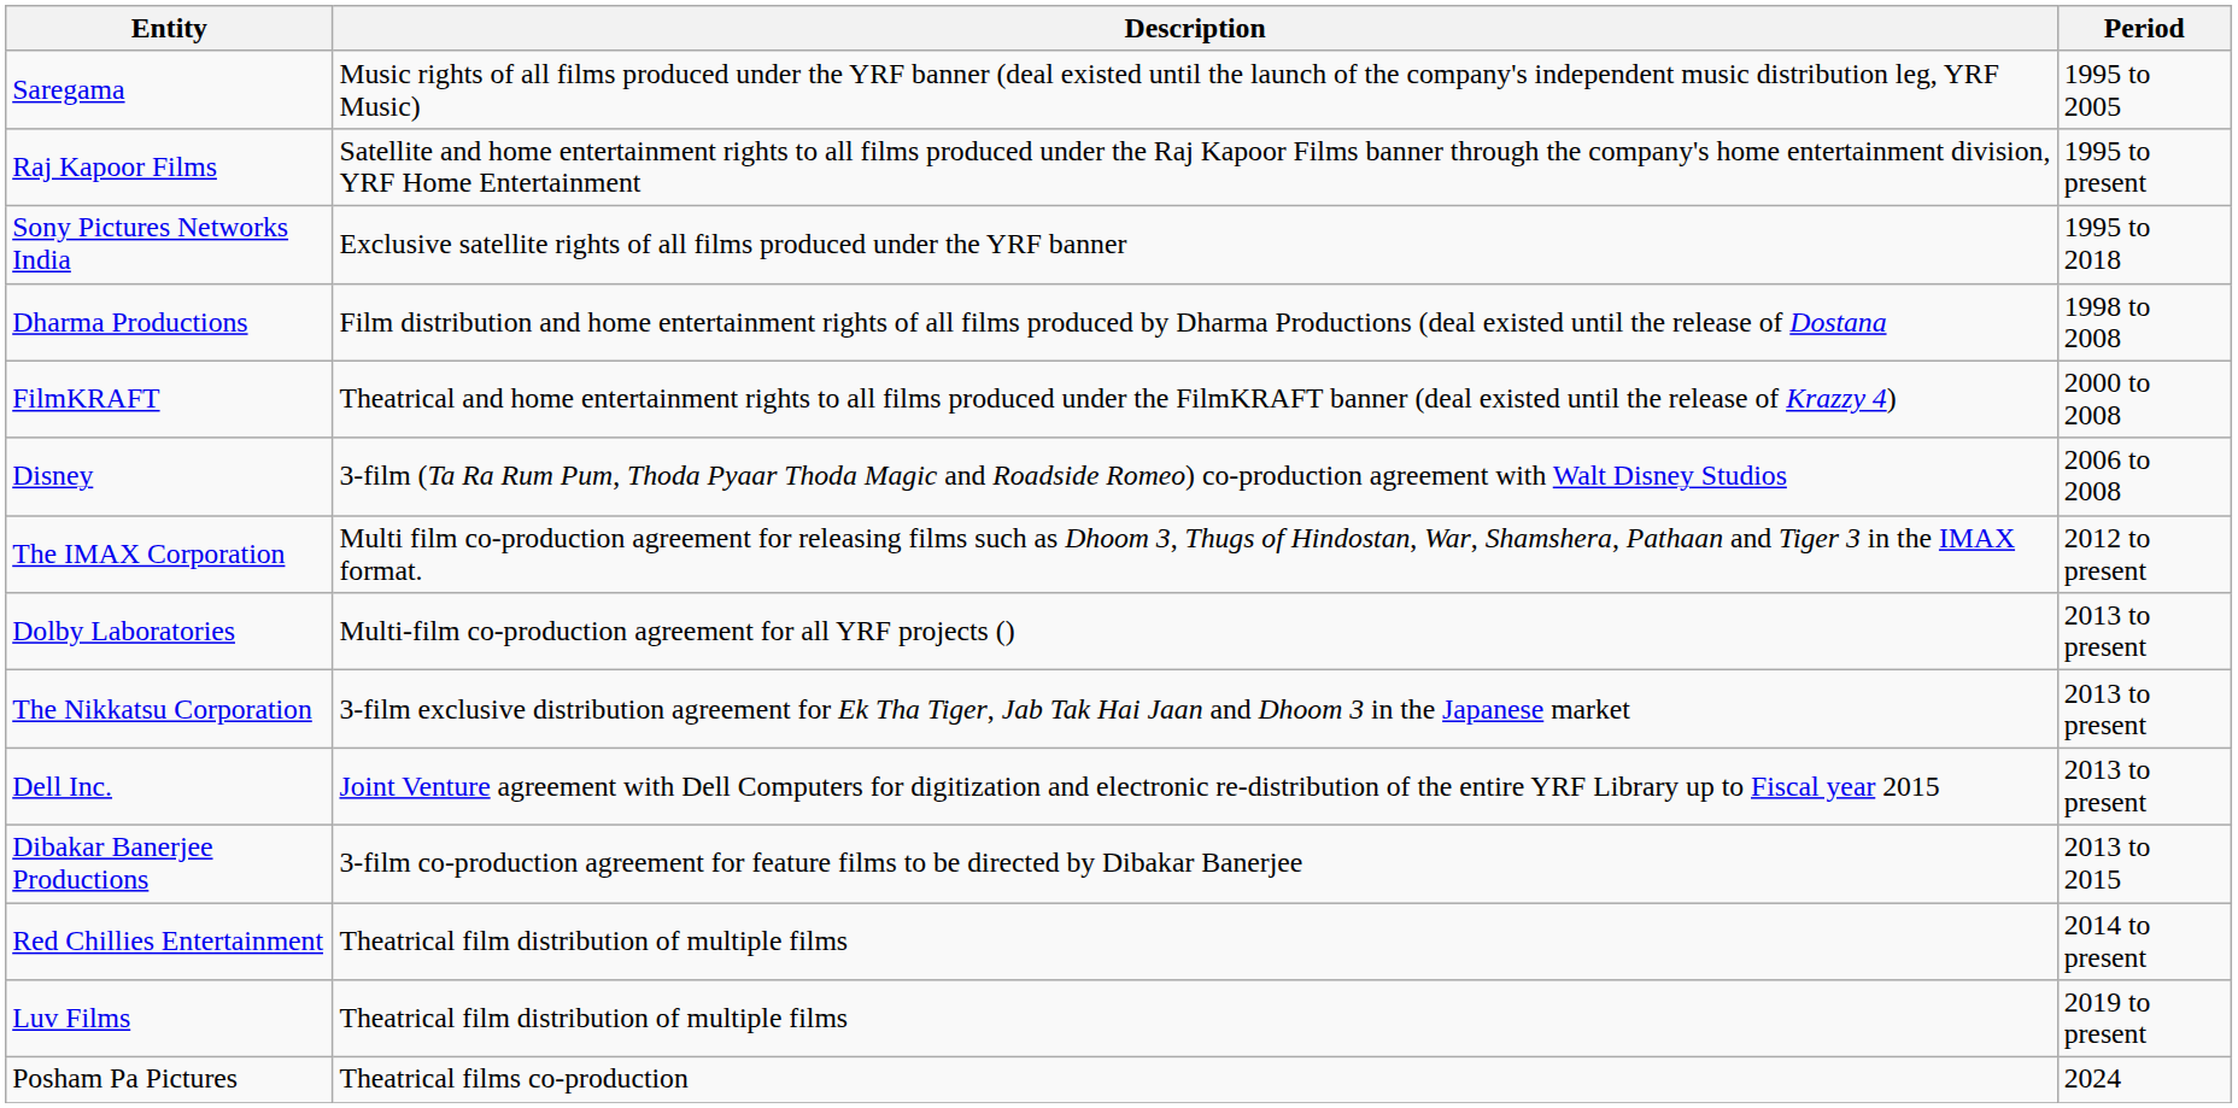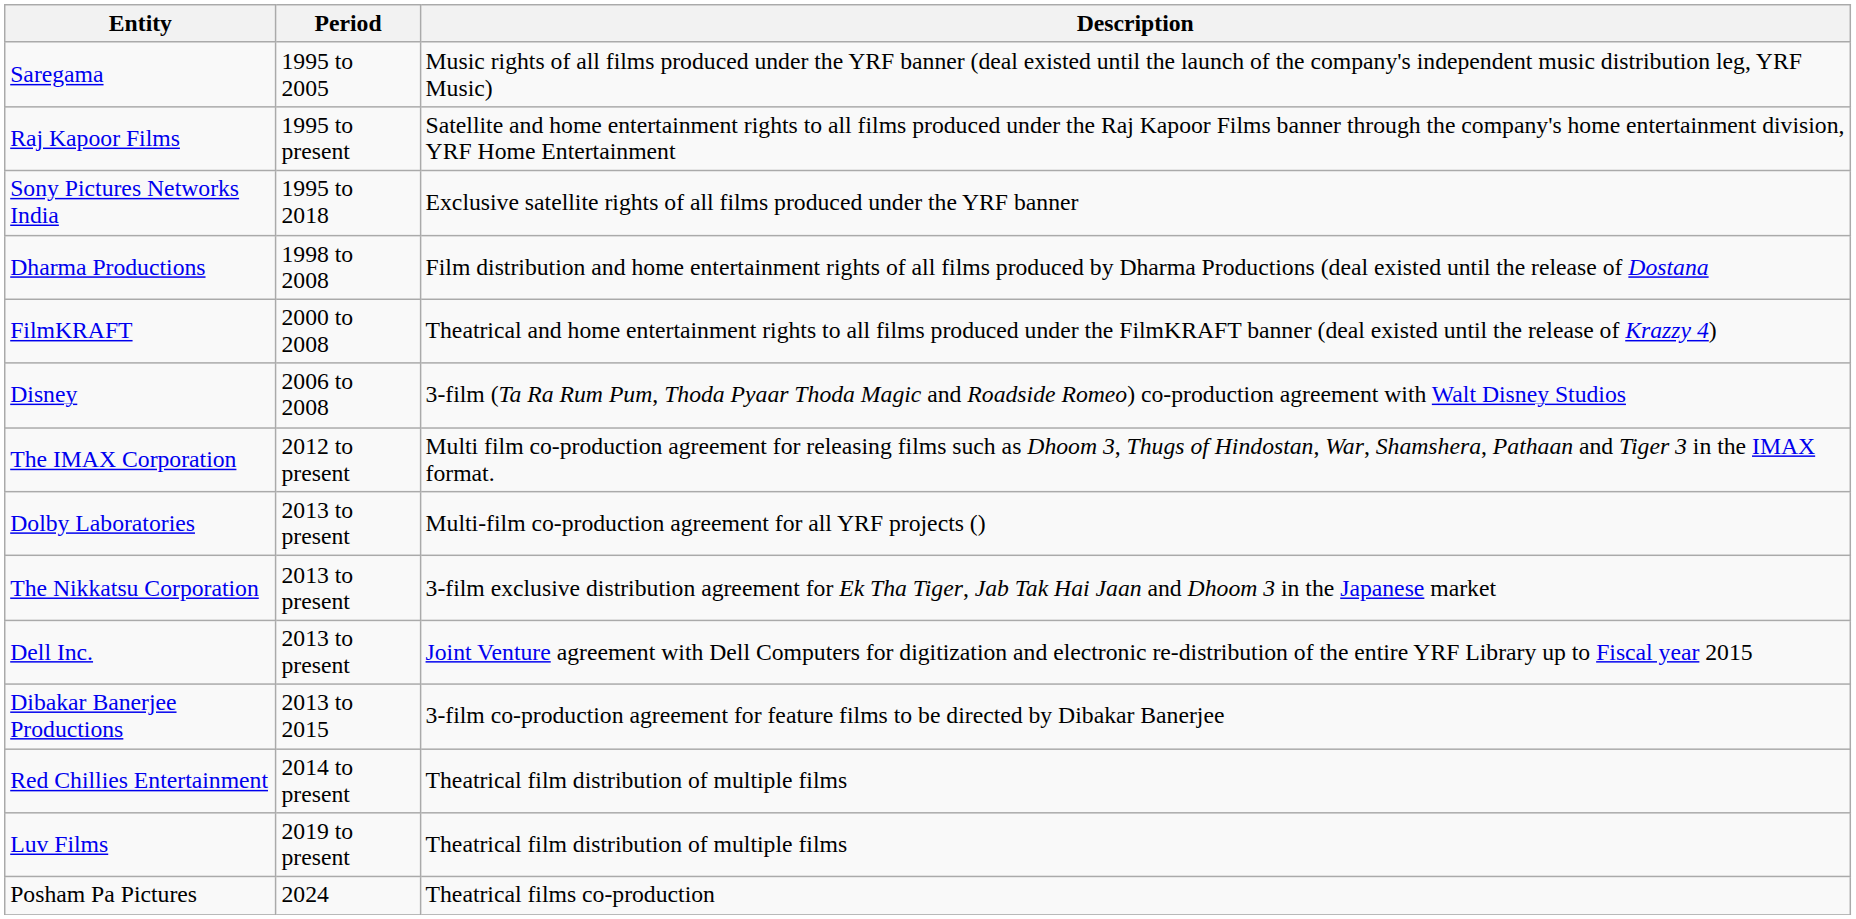columns swapped: Period <-> Description
